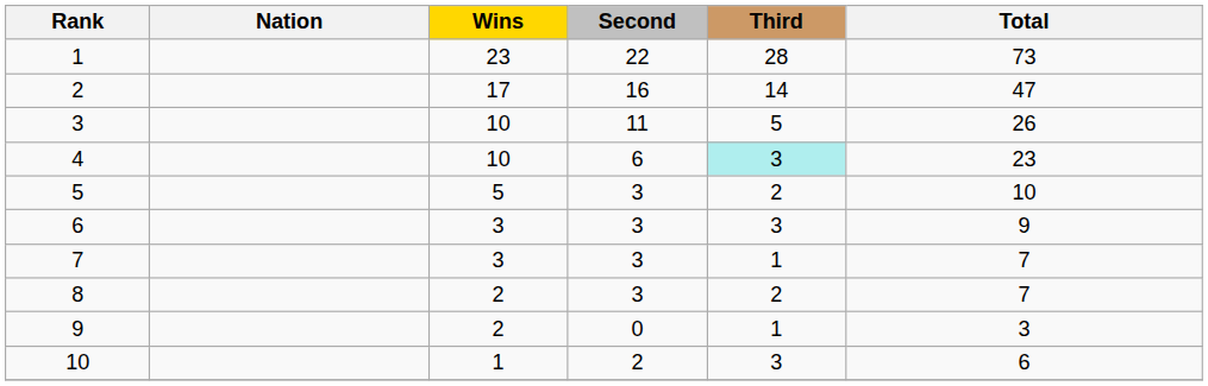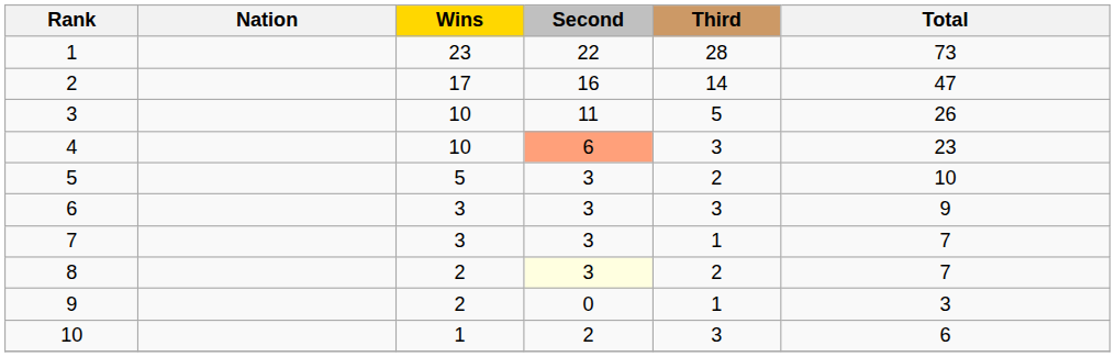4 | Second: no background -> lightsalmon background
4 | Third: paleturquoise background -> no background
8 | Second: no background -> lightyellow background
